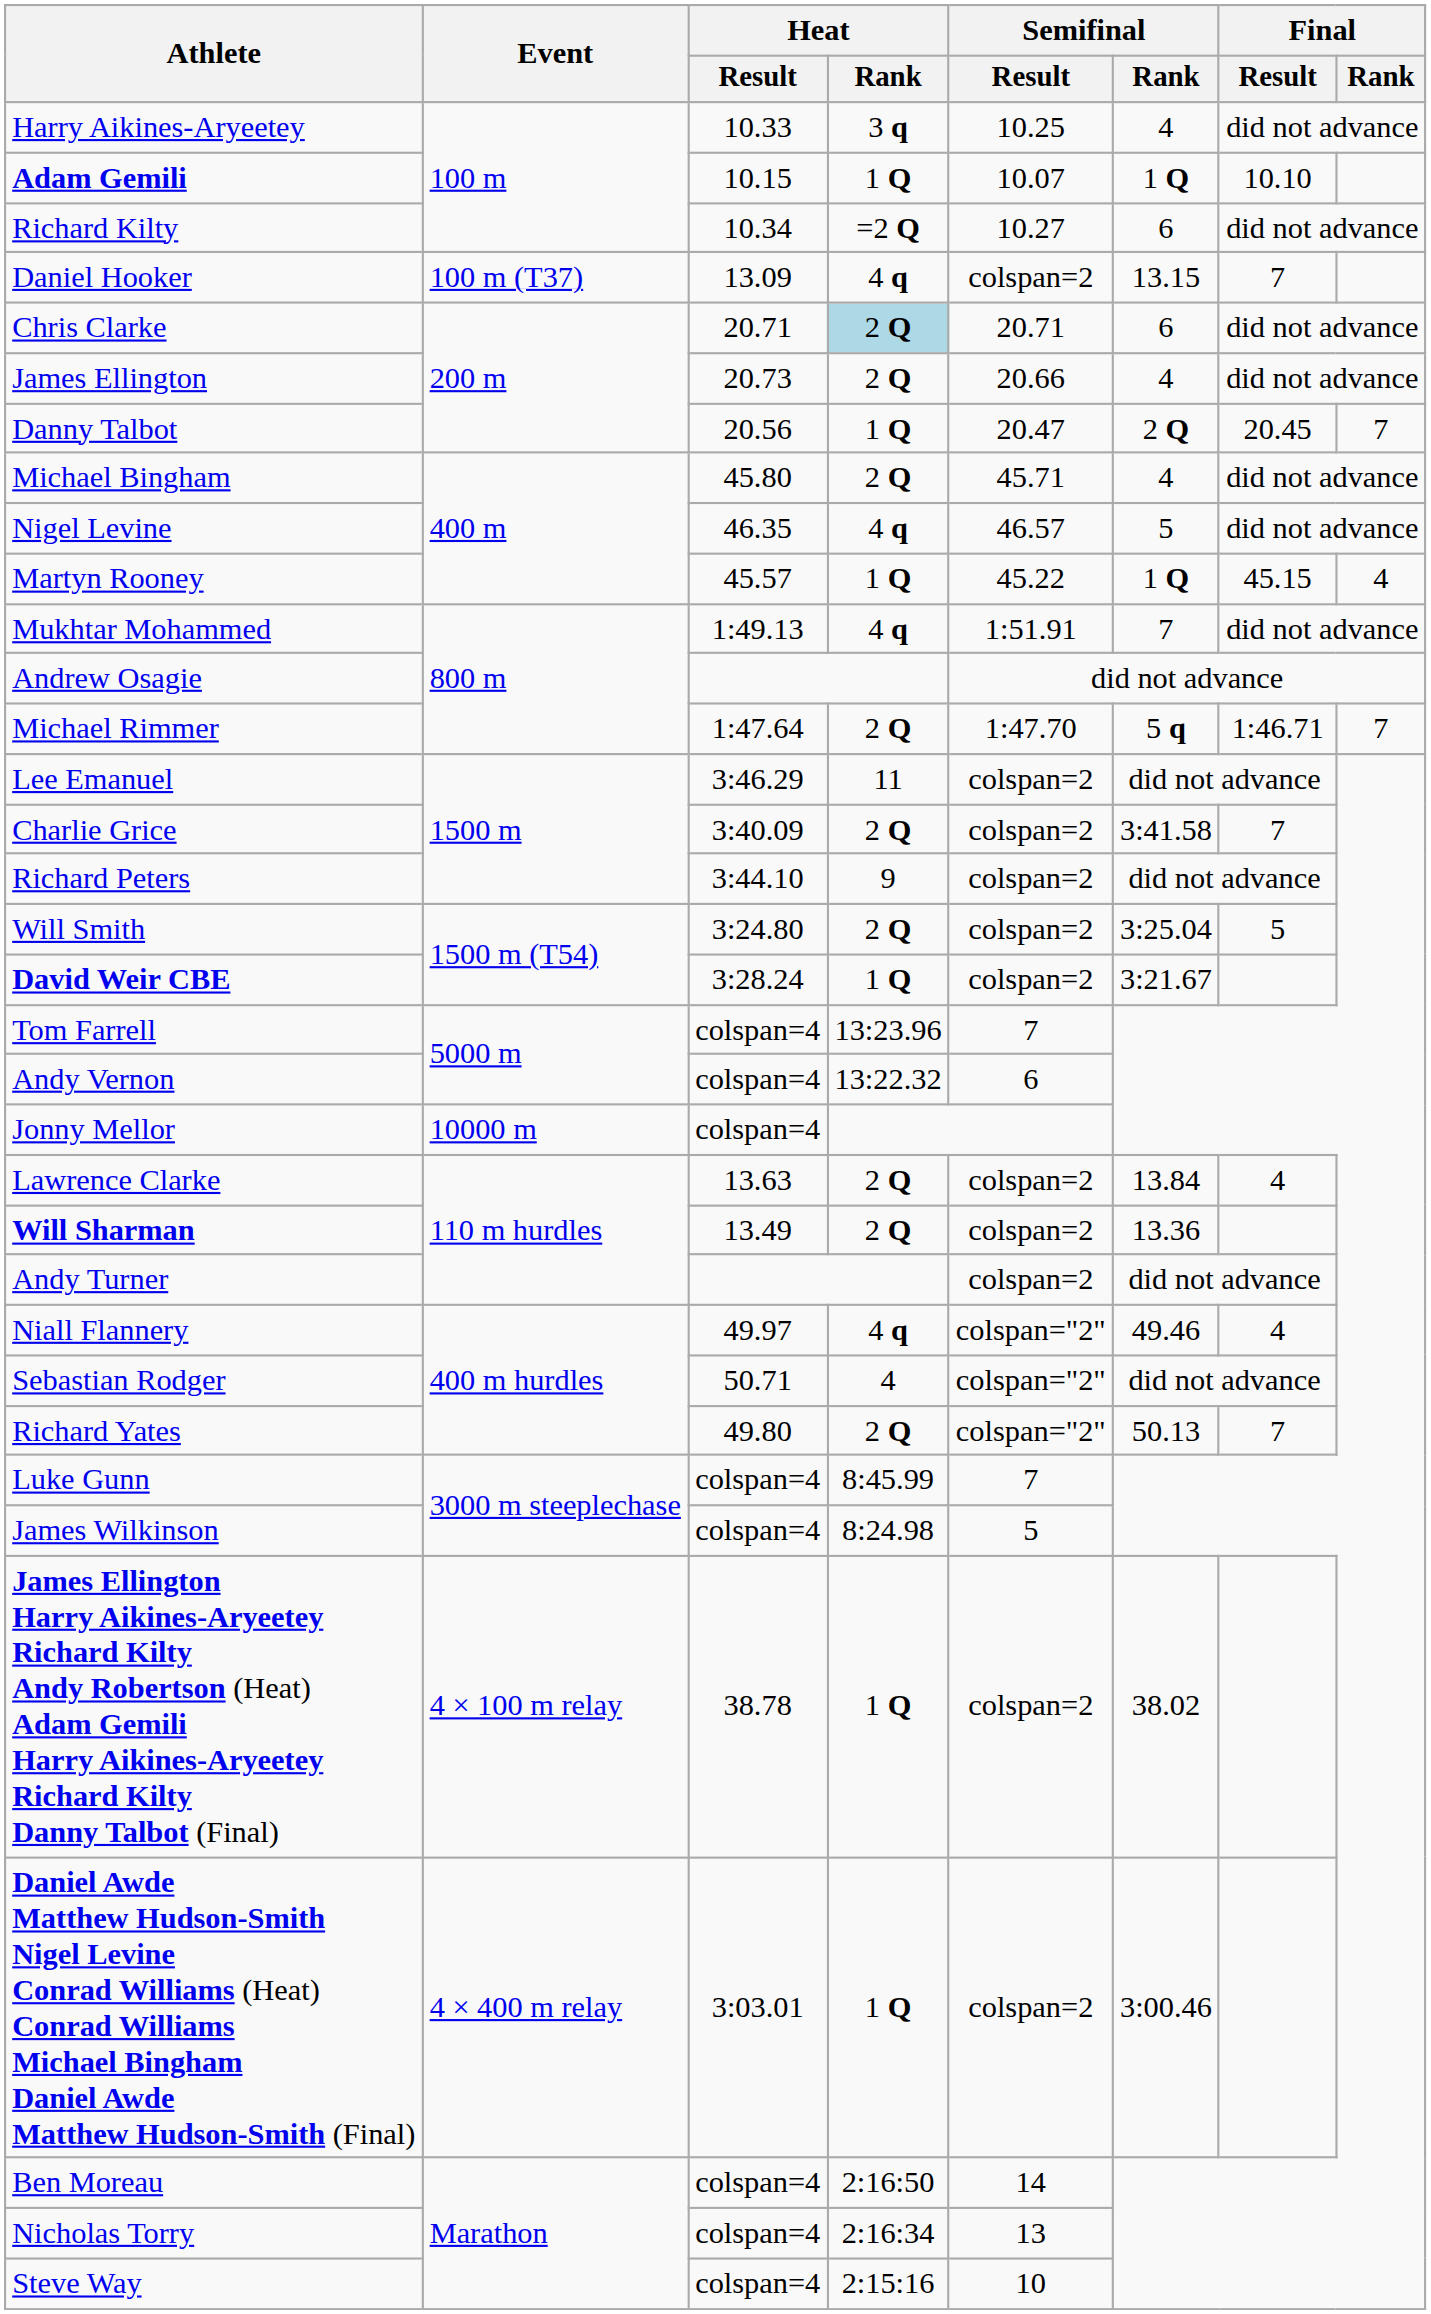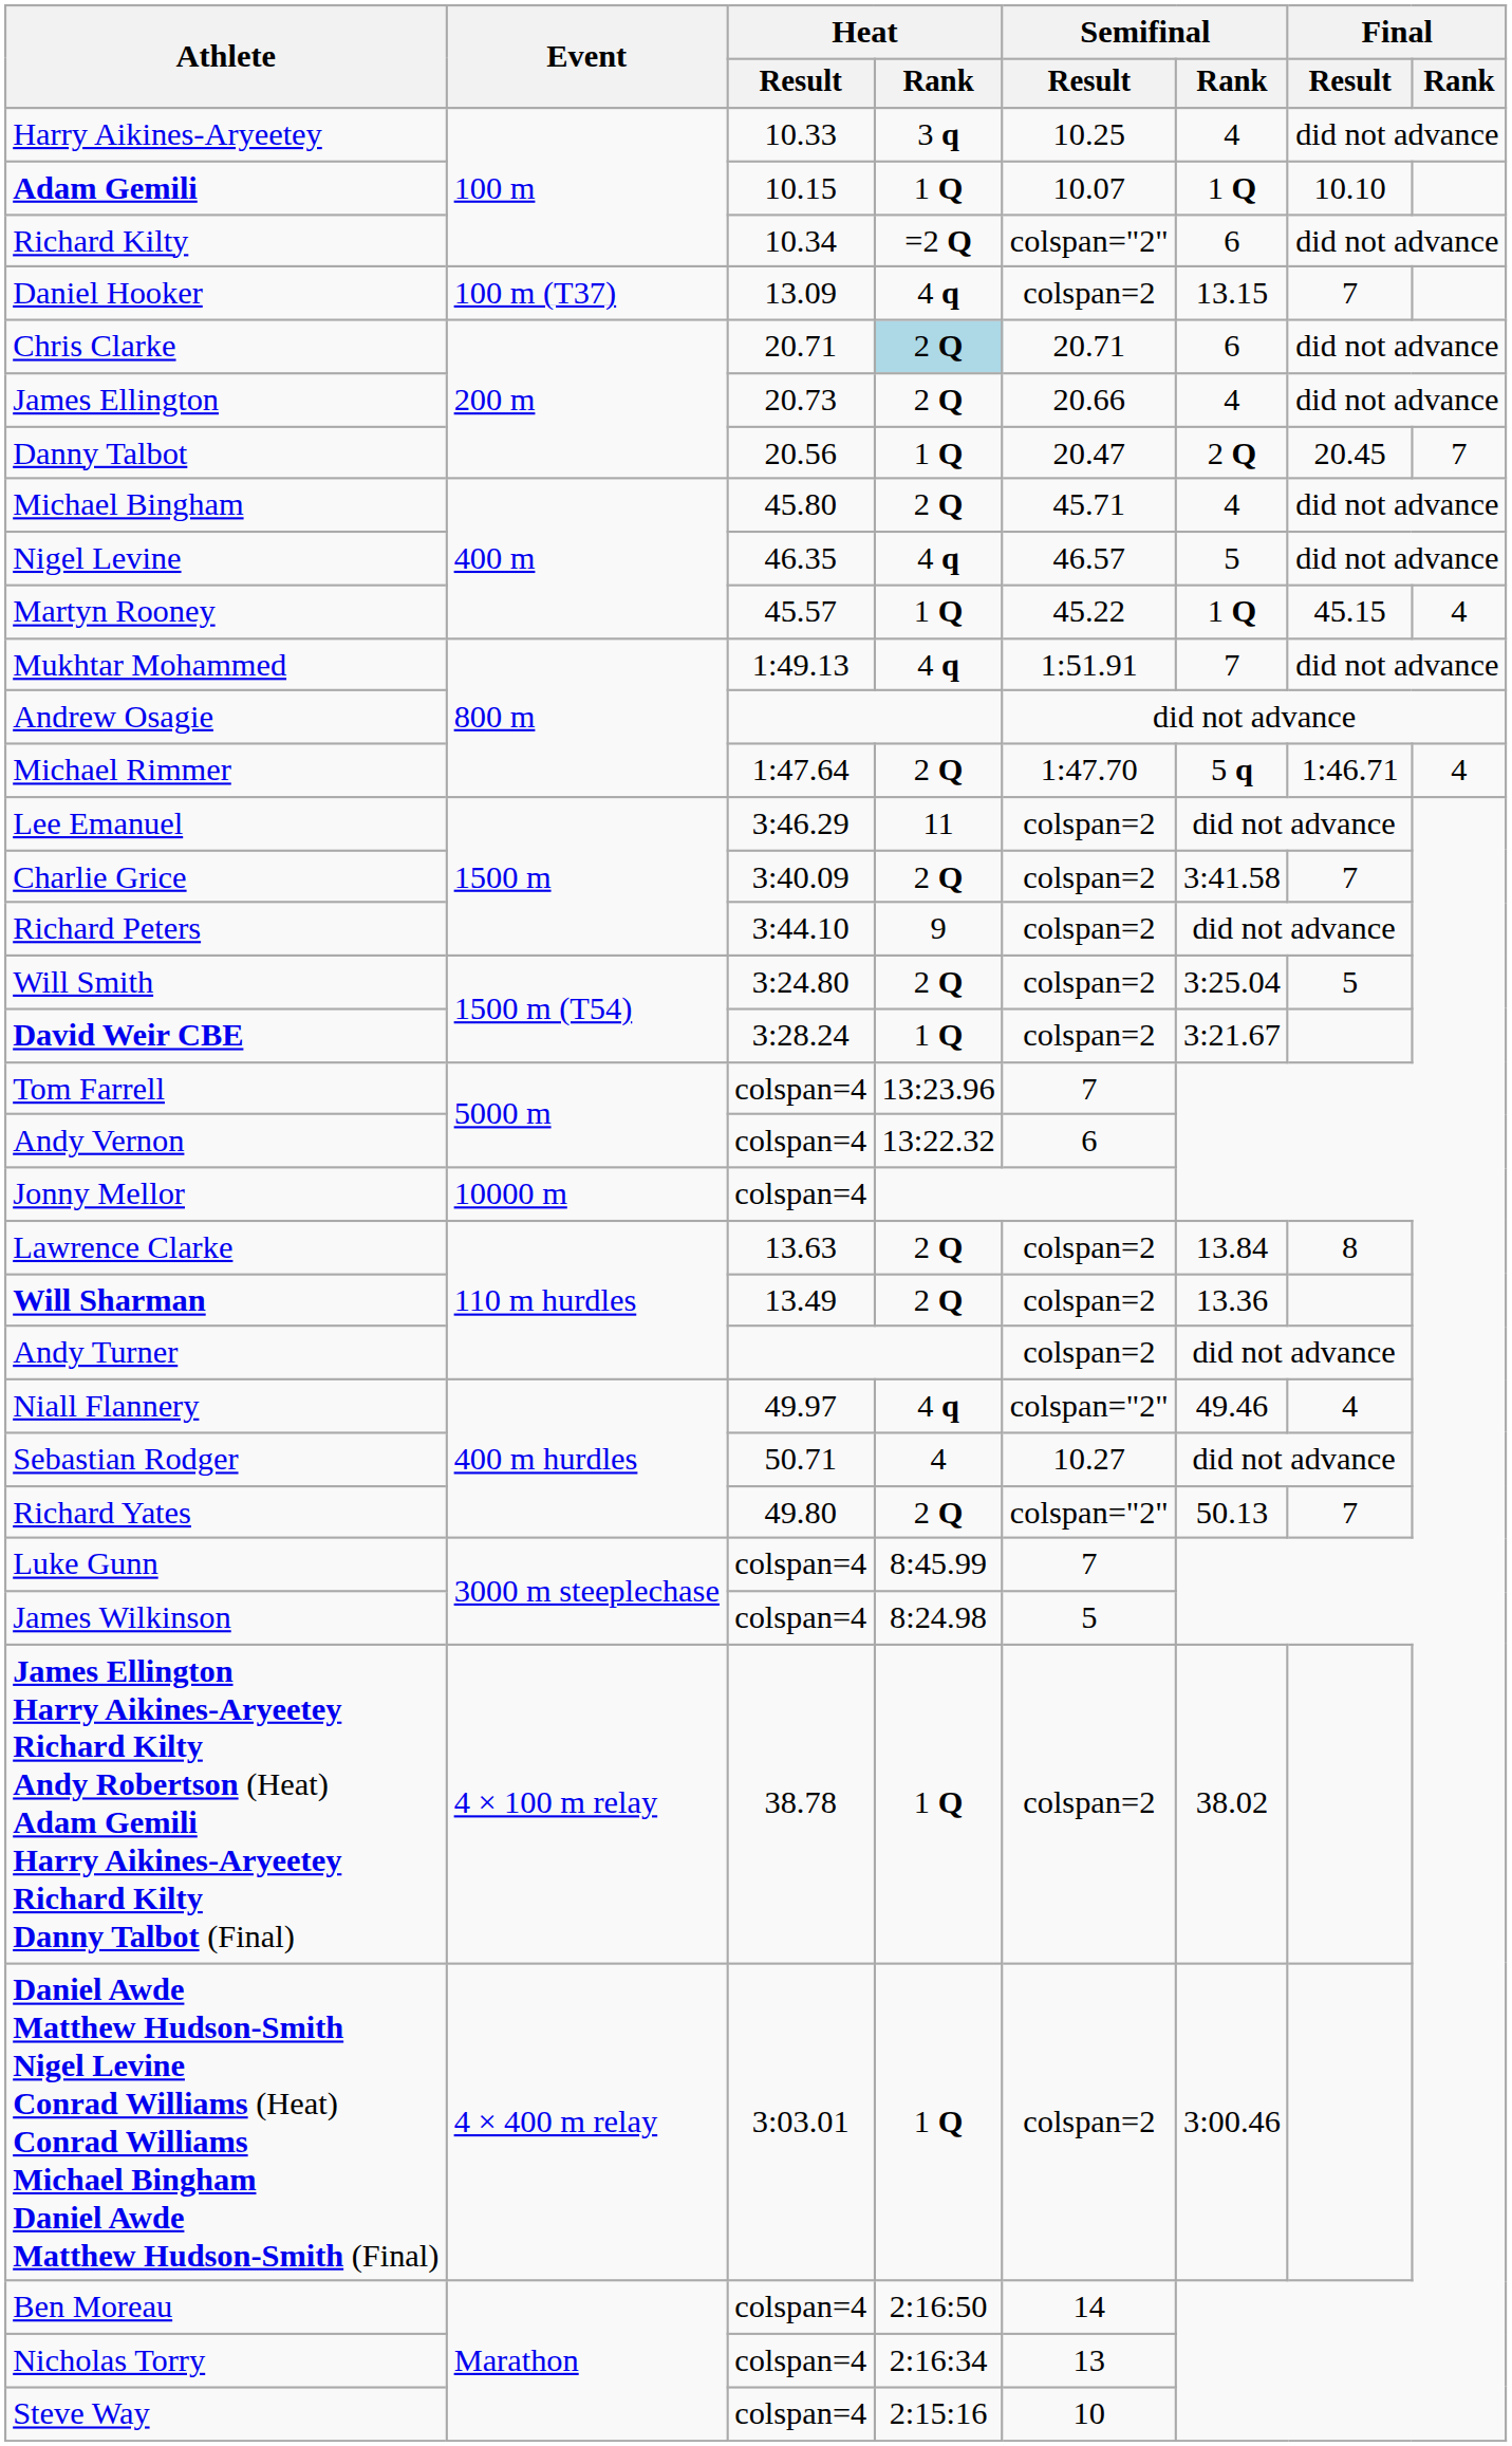Richard Kilty | Semifinal / Result: 10.27 -> colspan="2"
Michael Rimmer | Final / Rank: 7 -> 4
Lawrence Clarke | Final / Result: 4 -> 8
Sebastian Rodger | Semifinal / Result: colspan="2" -> 10.27
